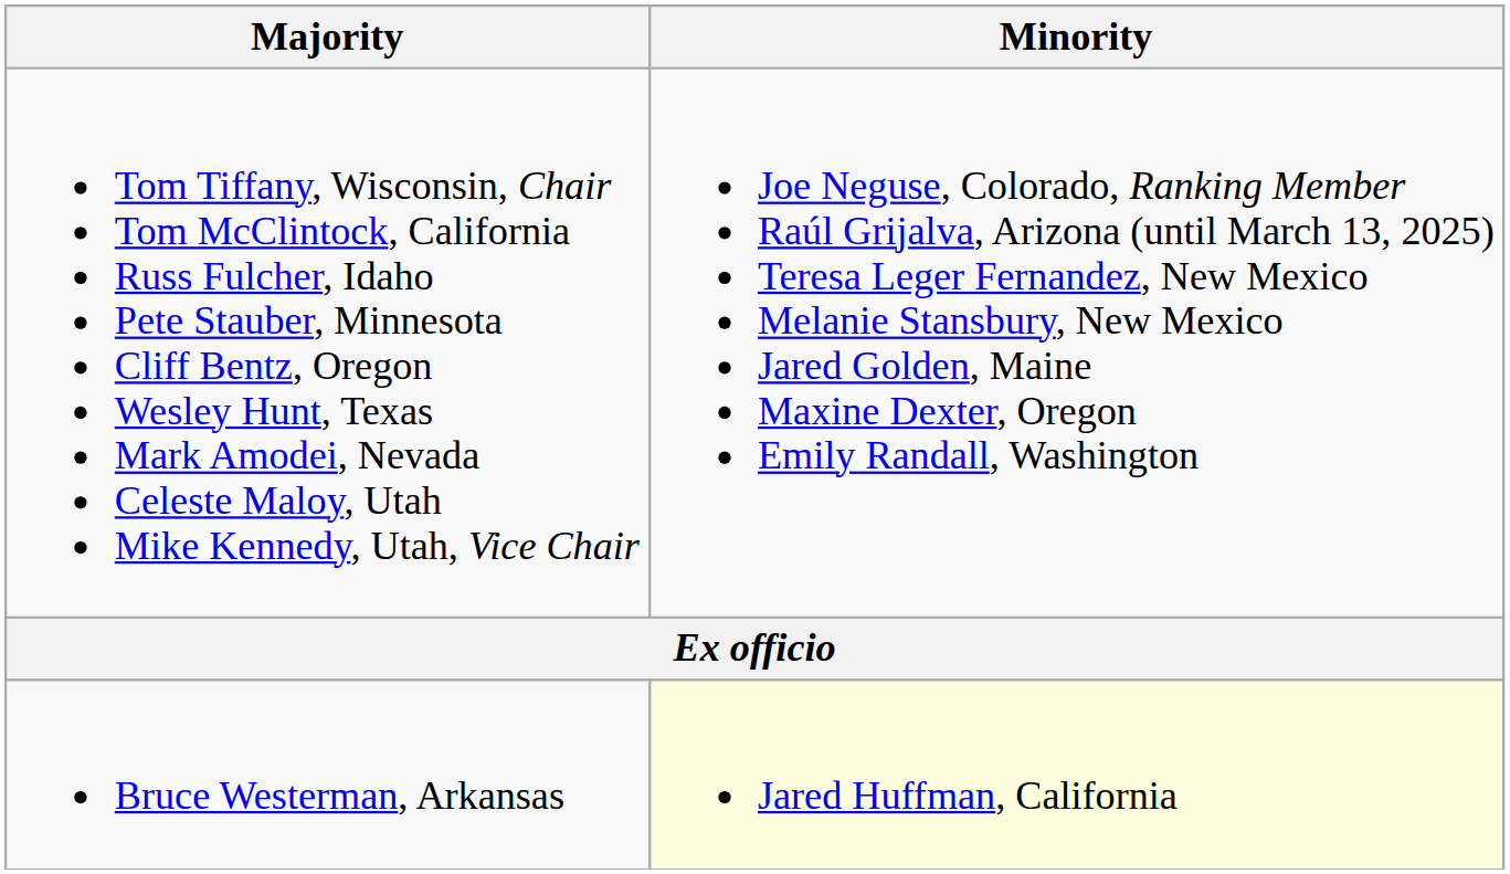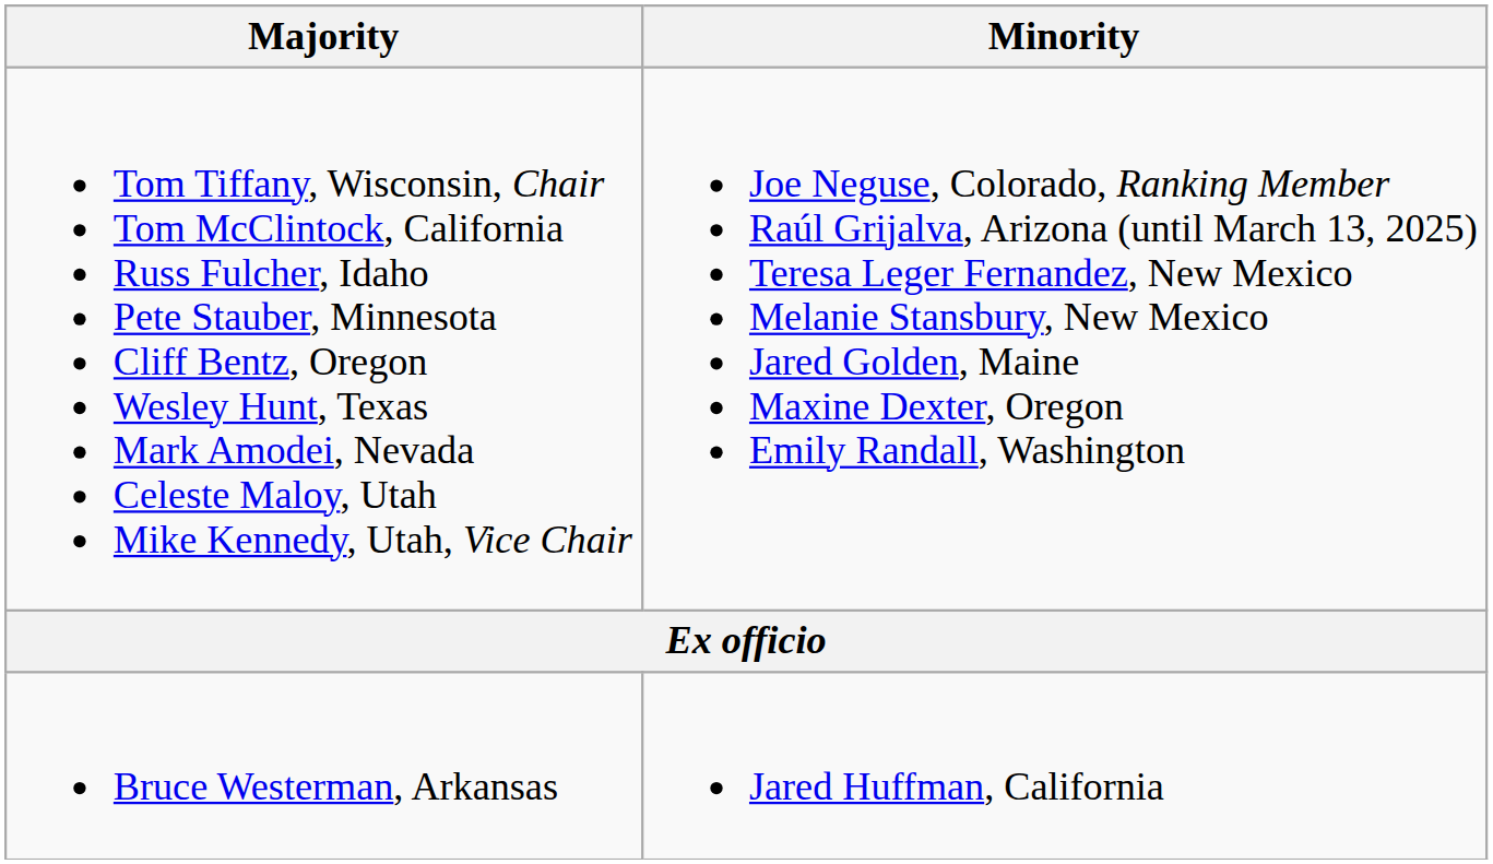Bruce Westerman, Arkansas | Minority: lightyellow background -> no background
